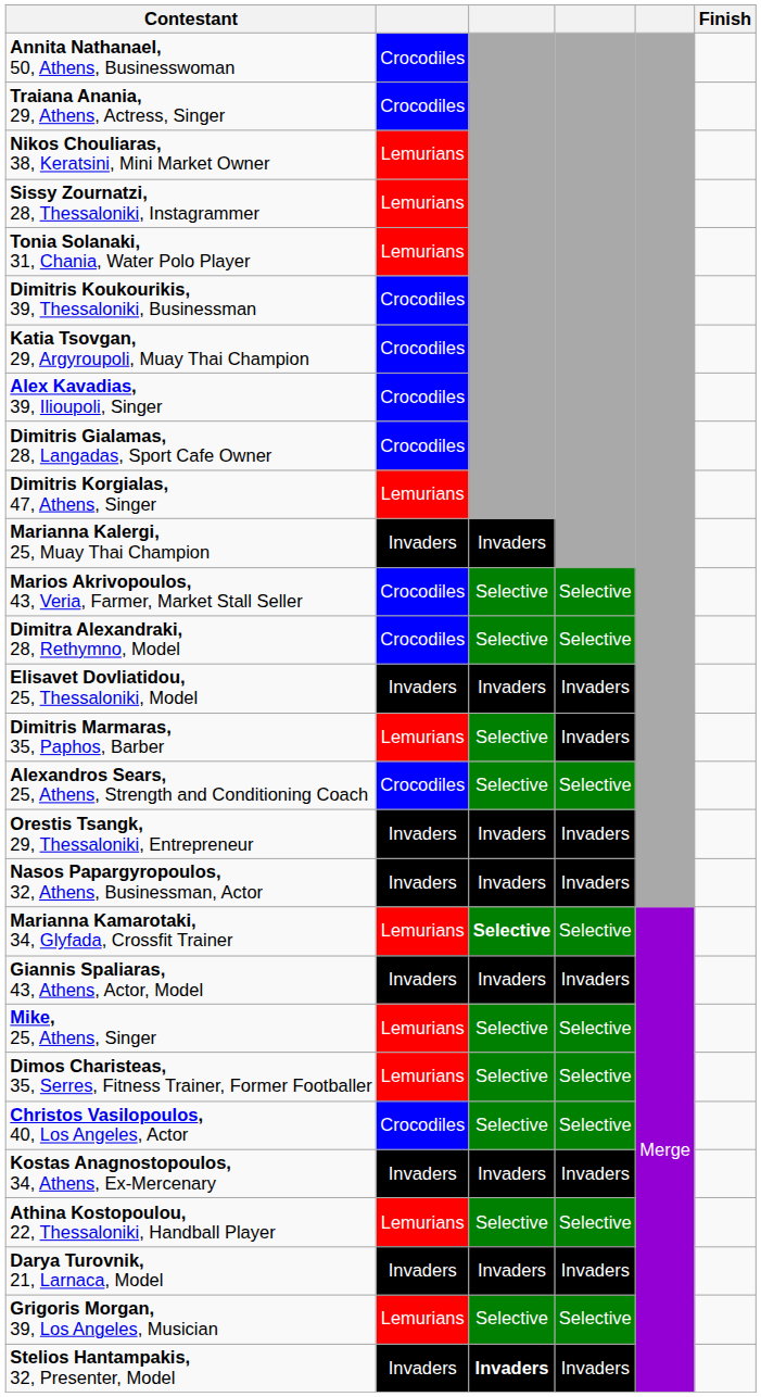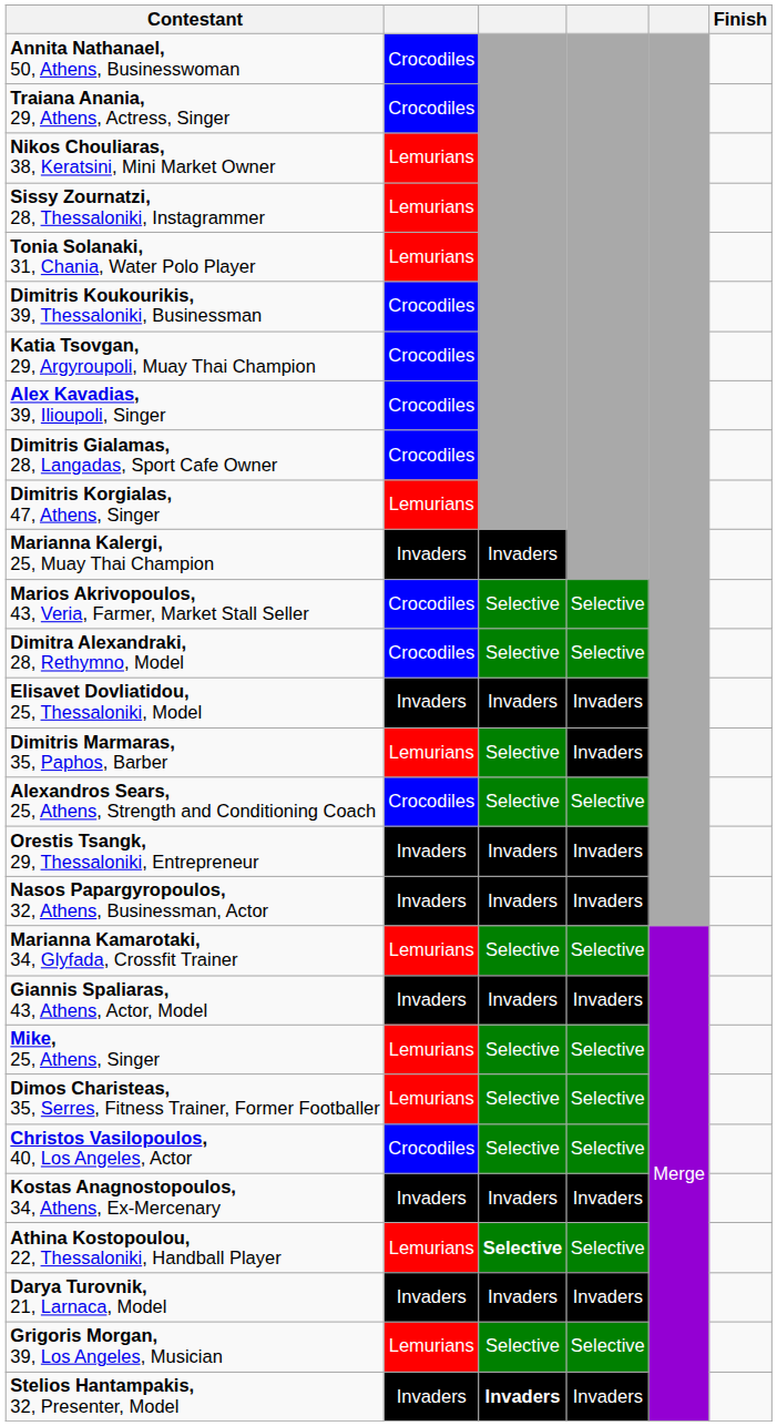Marianna Kamarotaki, 34, Glyfada, Crossfit Trainer | column 3: bold -> normal
Athina Kostopoulou, 22, Thessaloniki, Handball Player | column 3: normal -> bold
